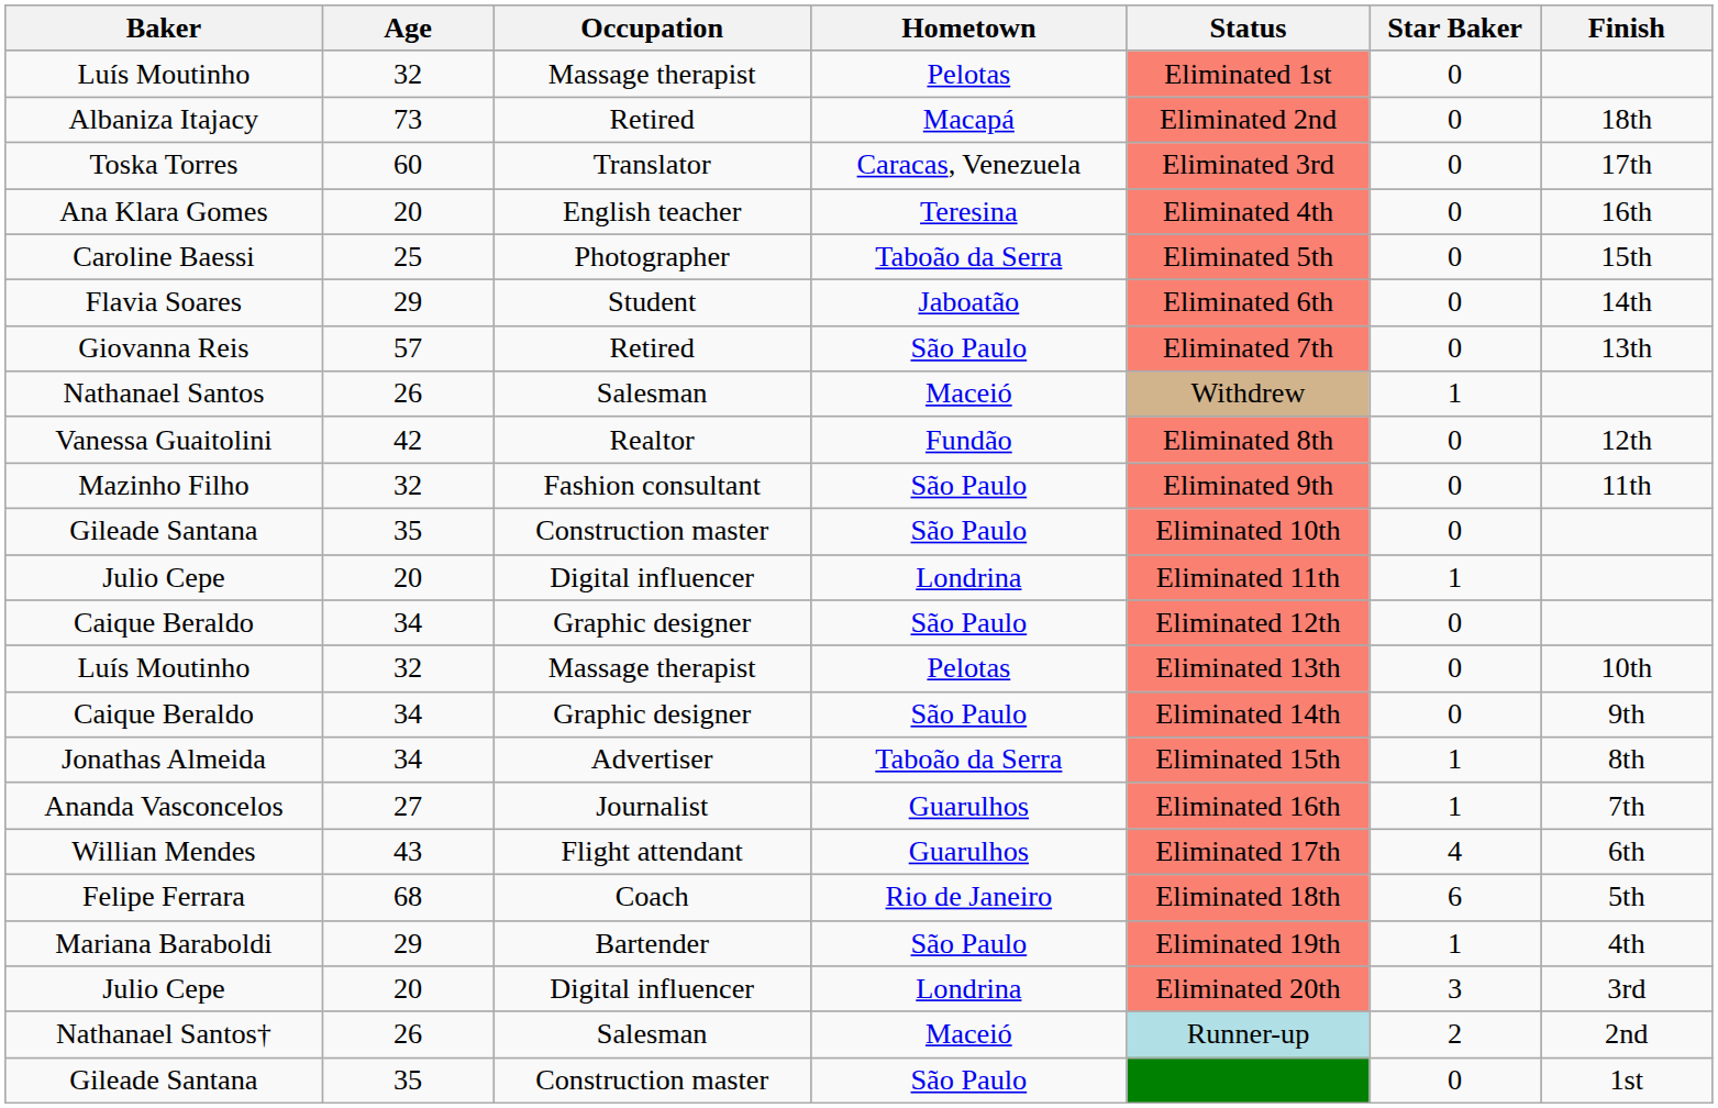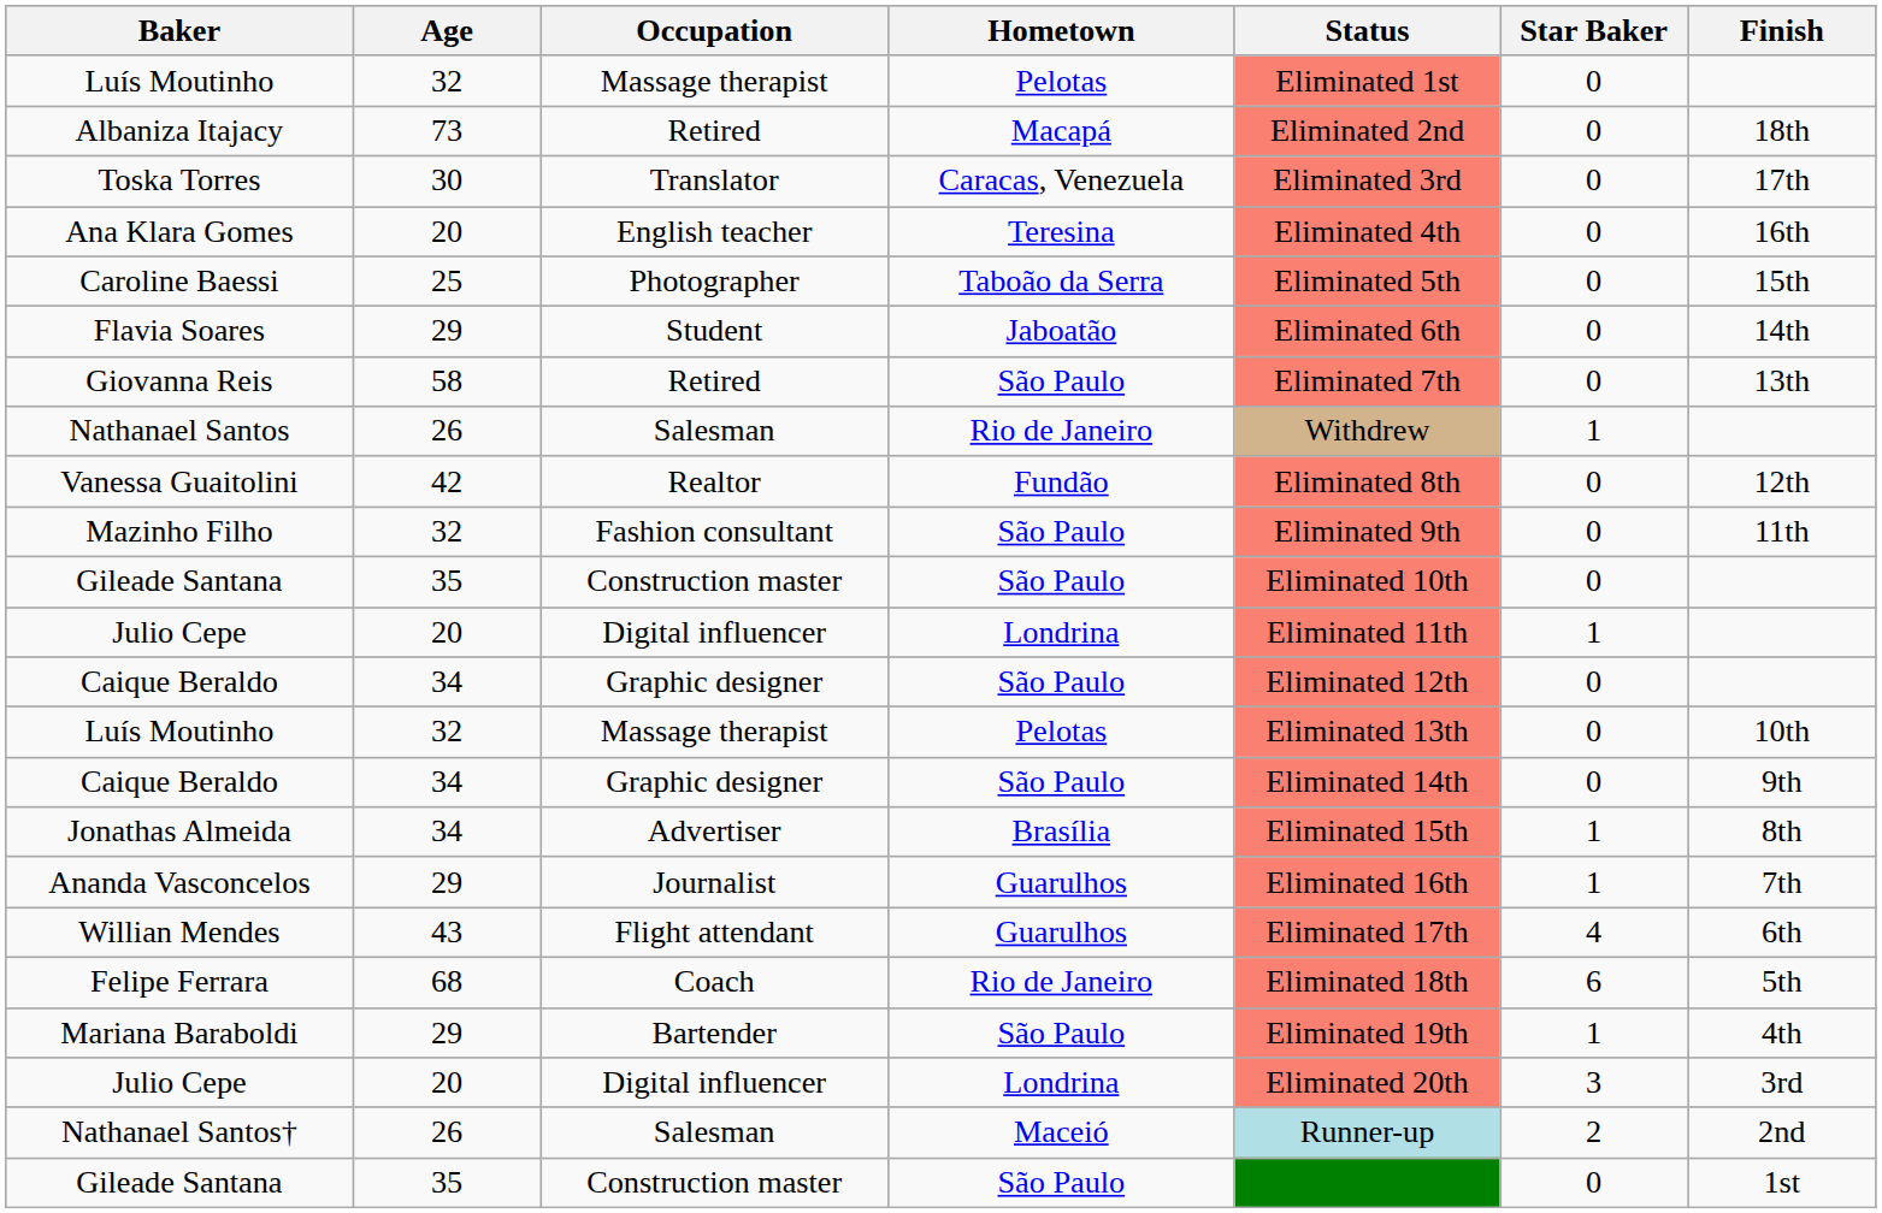Toska Torres | Age: 60 -> 30
Giovanna Reis | Age: 57 -> 58
Nathanael Santos | Hometown: Maceió -> Rio de Janeiro
Jonathas Almeida | Hometown: Taboão da Serra -> Brasília
Ananda Vasconcelos | Age: 27 -> 29
